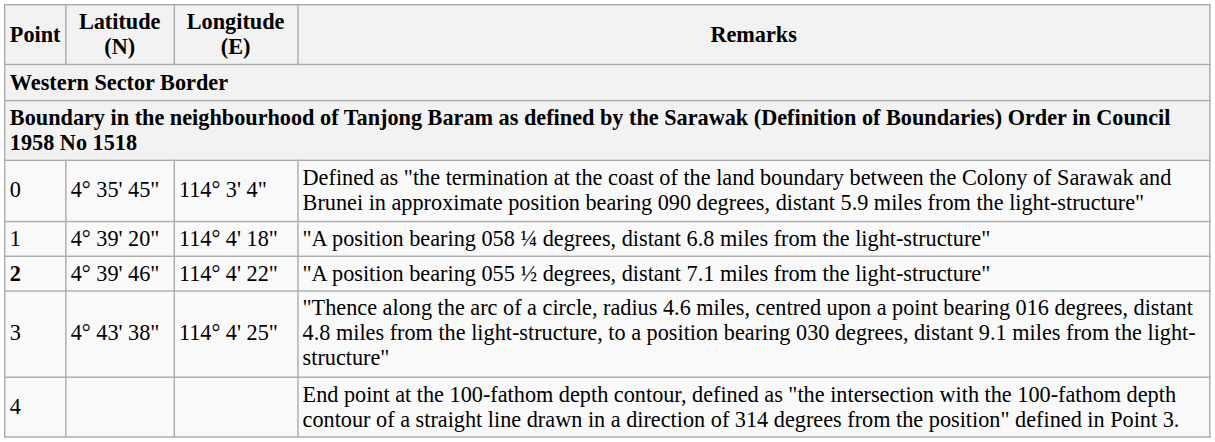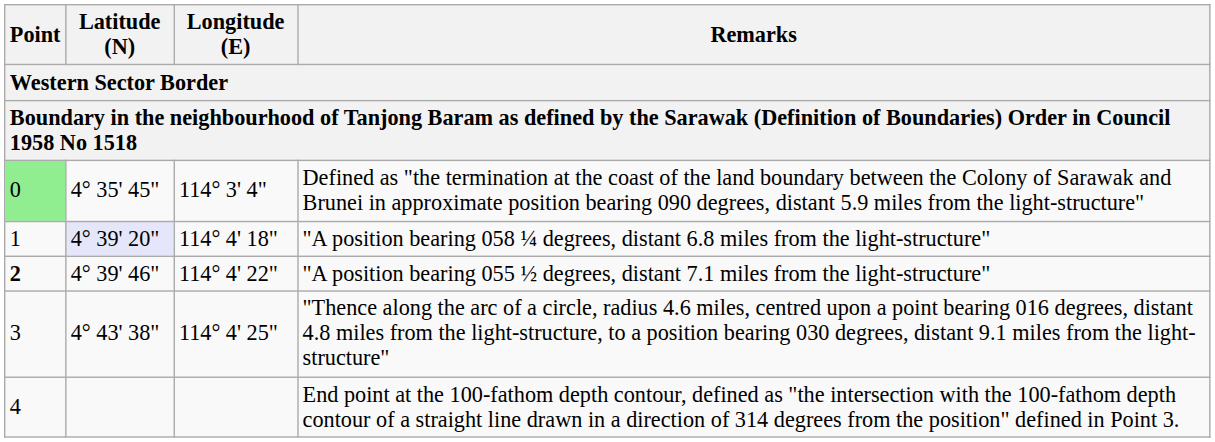row 4 | Point: no background -> lightgreen background
row 5 | Latitude (N): no background -> lavender background
